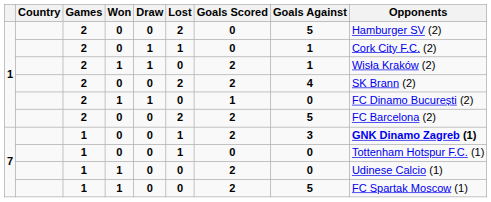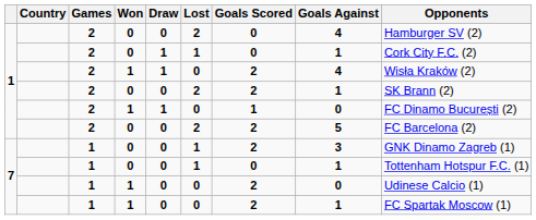row 2 | Goals Against: 5 -> 4
row 4 | Goals Against: 1 -> 4
row 5 | Goals Against: 4 -> 1
row 8 | Opponents: bold -> normal
row 9 | Goals Against: 0 -> 1
row 11 | Goals Against: 5 -> 1
